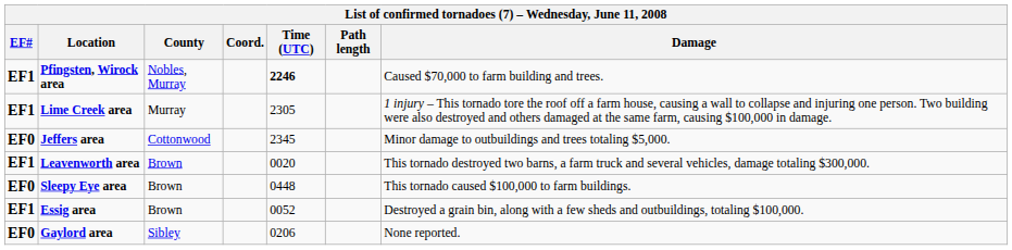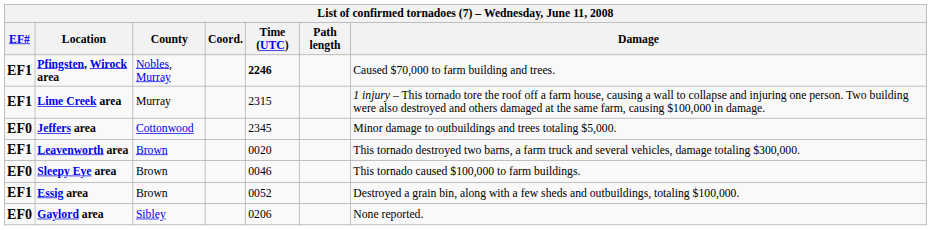Lime Creek area | Time (UTC): 2305 -> 2315
Sleepy Eye area | Time (UTC): 0448 -> 0046
